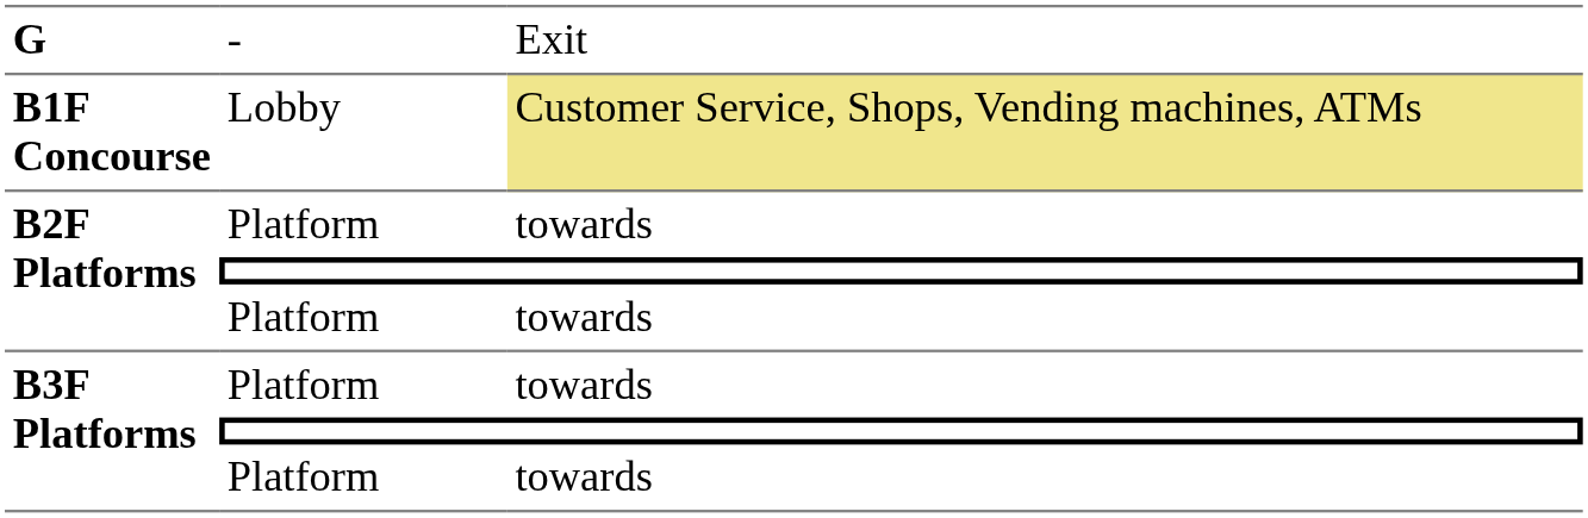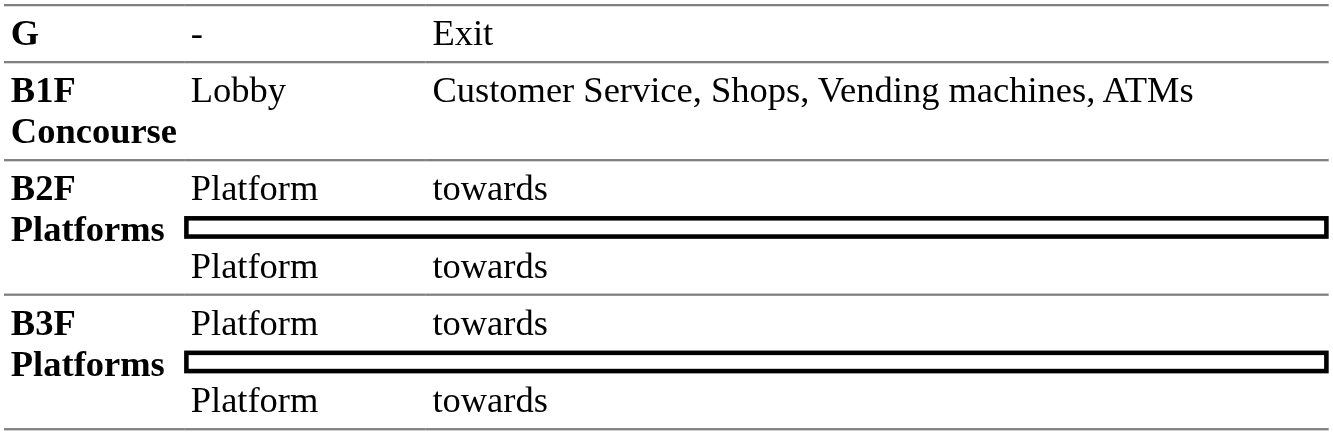B1F Concourse | column 3: khaki background -> no background
